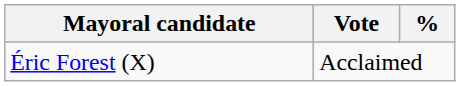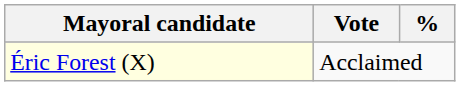Éric Forest (X) | Mayoral candidate: no background -> lightyellow background
